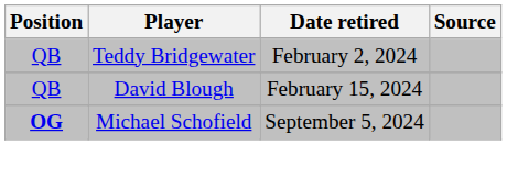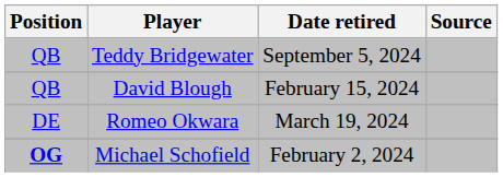Teddy Bridgewater | Date retired: February 2, 2024 -> September 5, 2024
+ row: DE | Romeo Okwara | March 19, 2024
Michael Schofield | Date retired: September 5, 2024 -> February 2, 2024
